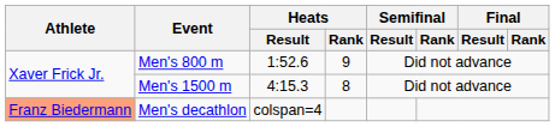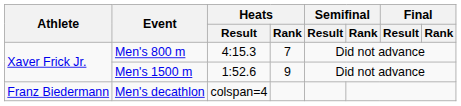Men's 800 m | Heats / Result: 1:52.6 -> 4:15.3
Men's 800 m | Heats / Rank: 9 -> 7
Men's 1500 m | Heats / Result: 4:15.3 -> 1:52.6
Men's 1500 m | Heats / Rank: 8 -> 9
Men's decathlon | Athlete: lightsalmon background -> no background
